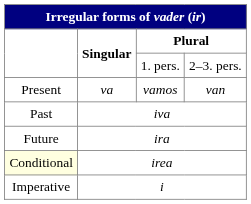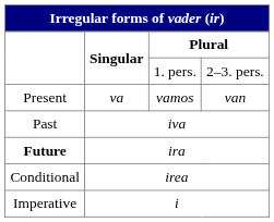Future | column 1: normal -> bold
Conditional | column 1: lightyellow background -> no background
